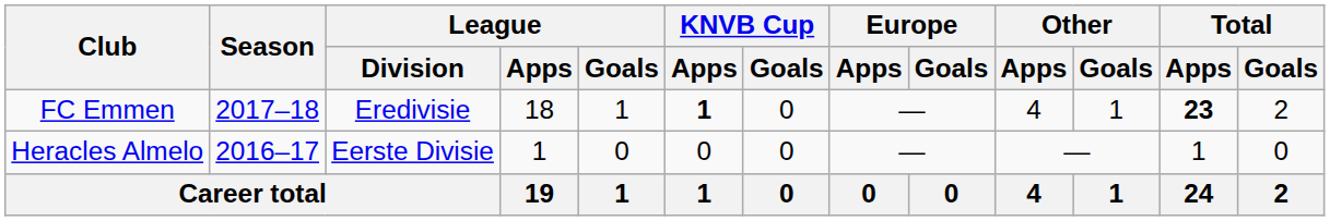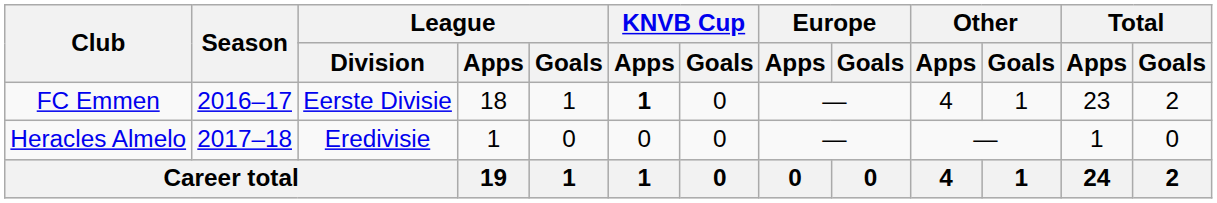FC Emmen | Season: 2017–18 -> 2016–17
FC Emmen | League / Division: Eredivisie -> Eerste Divisie
FC Emmen | Total / Apps: bold -> normal
Heracles Almelo | Season: 2016–17 -> 2017–18
Heracles Almelo | League / Division: Eerste Divisie -> Eredivisie
